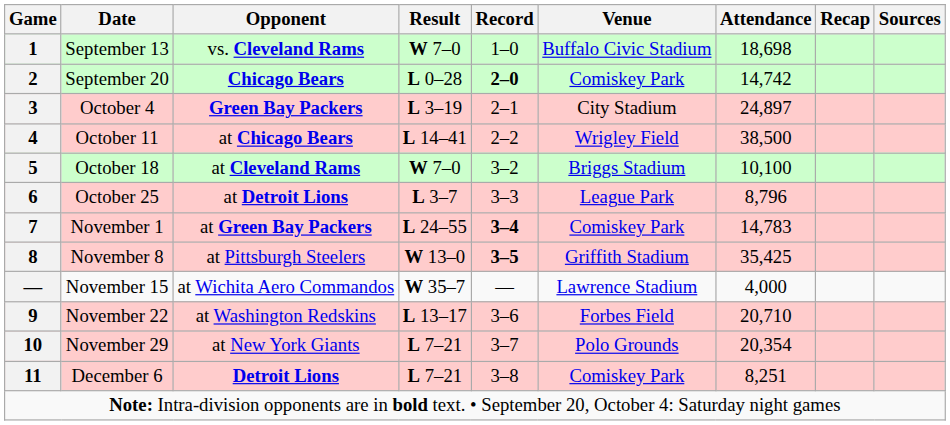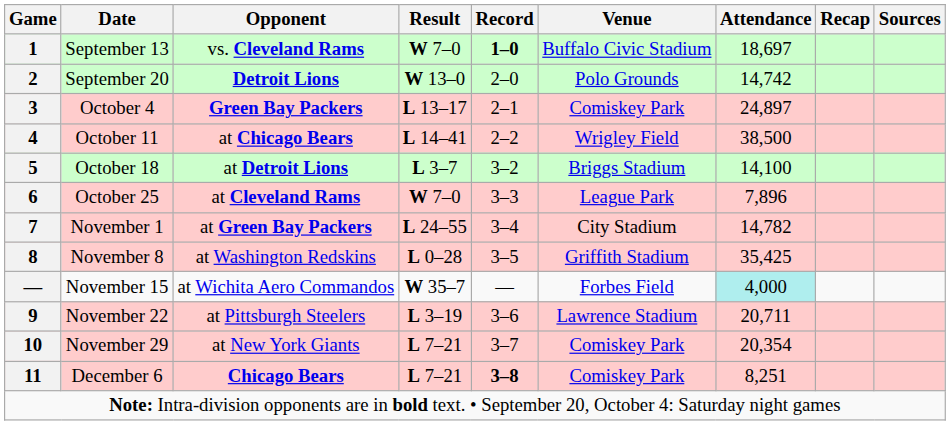September 13 | Record: normal -> bold
September 13 | Attendance: 18,698 -> 18,697
September 20 | Opponent: Chicago Bears -> Detroit Lions
September 20 | Result: L 0–28 -> W 13–0
September 20 | Record: bold -> normal
September 20 | Venue: Comiskey Park -> Polo Grounds
October 4 | Result: L 3–19 -> L 13–17
October 4 | Venue: City Stadium -> Comiskey Park
October 18 | Opponent: at Cleveland Rams -> at Detroit Lions
October 18 | Result: W 7–0 -> L 3–7
October 18 | Attendance: 10,100 -> 14,100
October 25 | Opponent: at Detroit Lions -> at Cleveland Rams
October 25 | Result: L 3–7 -> W 7–0
October 25 | Attendance: 8,796 -> 7,896
November 1 | Record: bold -> normal
November 1 | Venue: Comiskey Park -> City Stadium
November 1 | Attendance: 14,783 -> 14,782
November 8 | Opponent: at Pittsburgh Steelers -> at Washington Redskins
November 8 | Result: W 13–0 -> L 0–28
November 8 | Record: bold -> normal
November 15 | Venue: Lawrence Stadium -> Forbes Field
November 15 | Attendance: no background -> paleturquoise background
November 22 | Opponent: at Washington Redskins -> at Pittsburgh Steelers
November 22 | Result: L 13–17 -> L 3–19
November 22 | Venue: Forbes Field -> Lawrence Stadium
November 22 | Attendance: 20,710 -> 20,711
November 29 | Venue: Polo Grounds -> Comiskey Park
December 6 | Opponent: Detroit Lions -> Chicago Bears
December 6 | Record: normal -> bold
